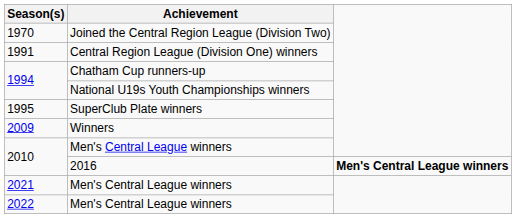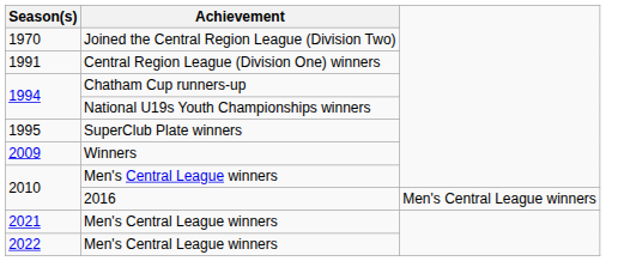2010 / 2016 | column 3: bold -> normal
